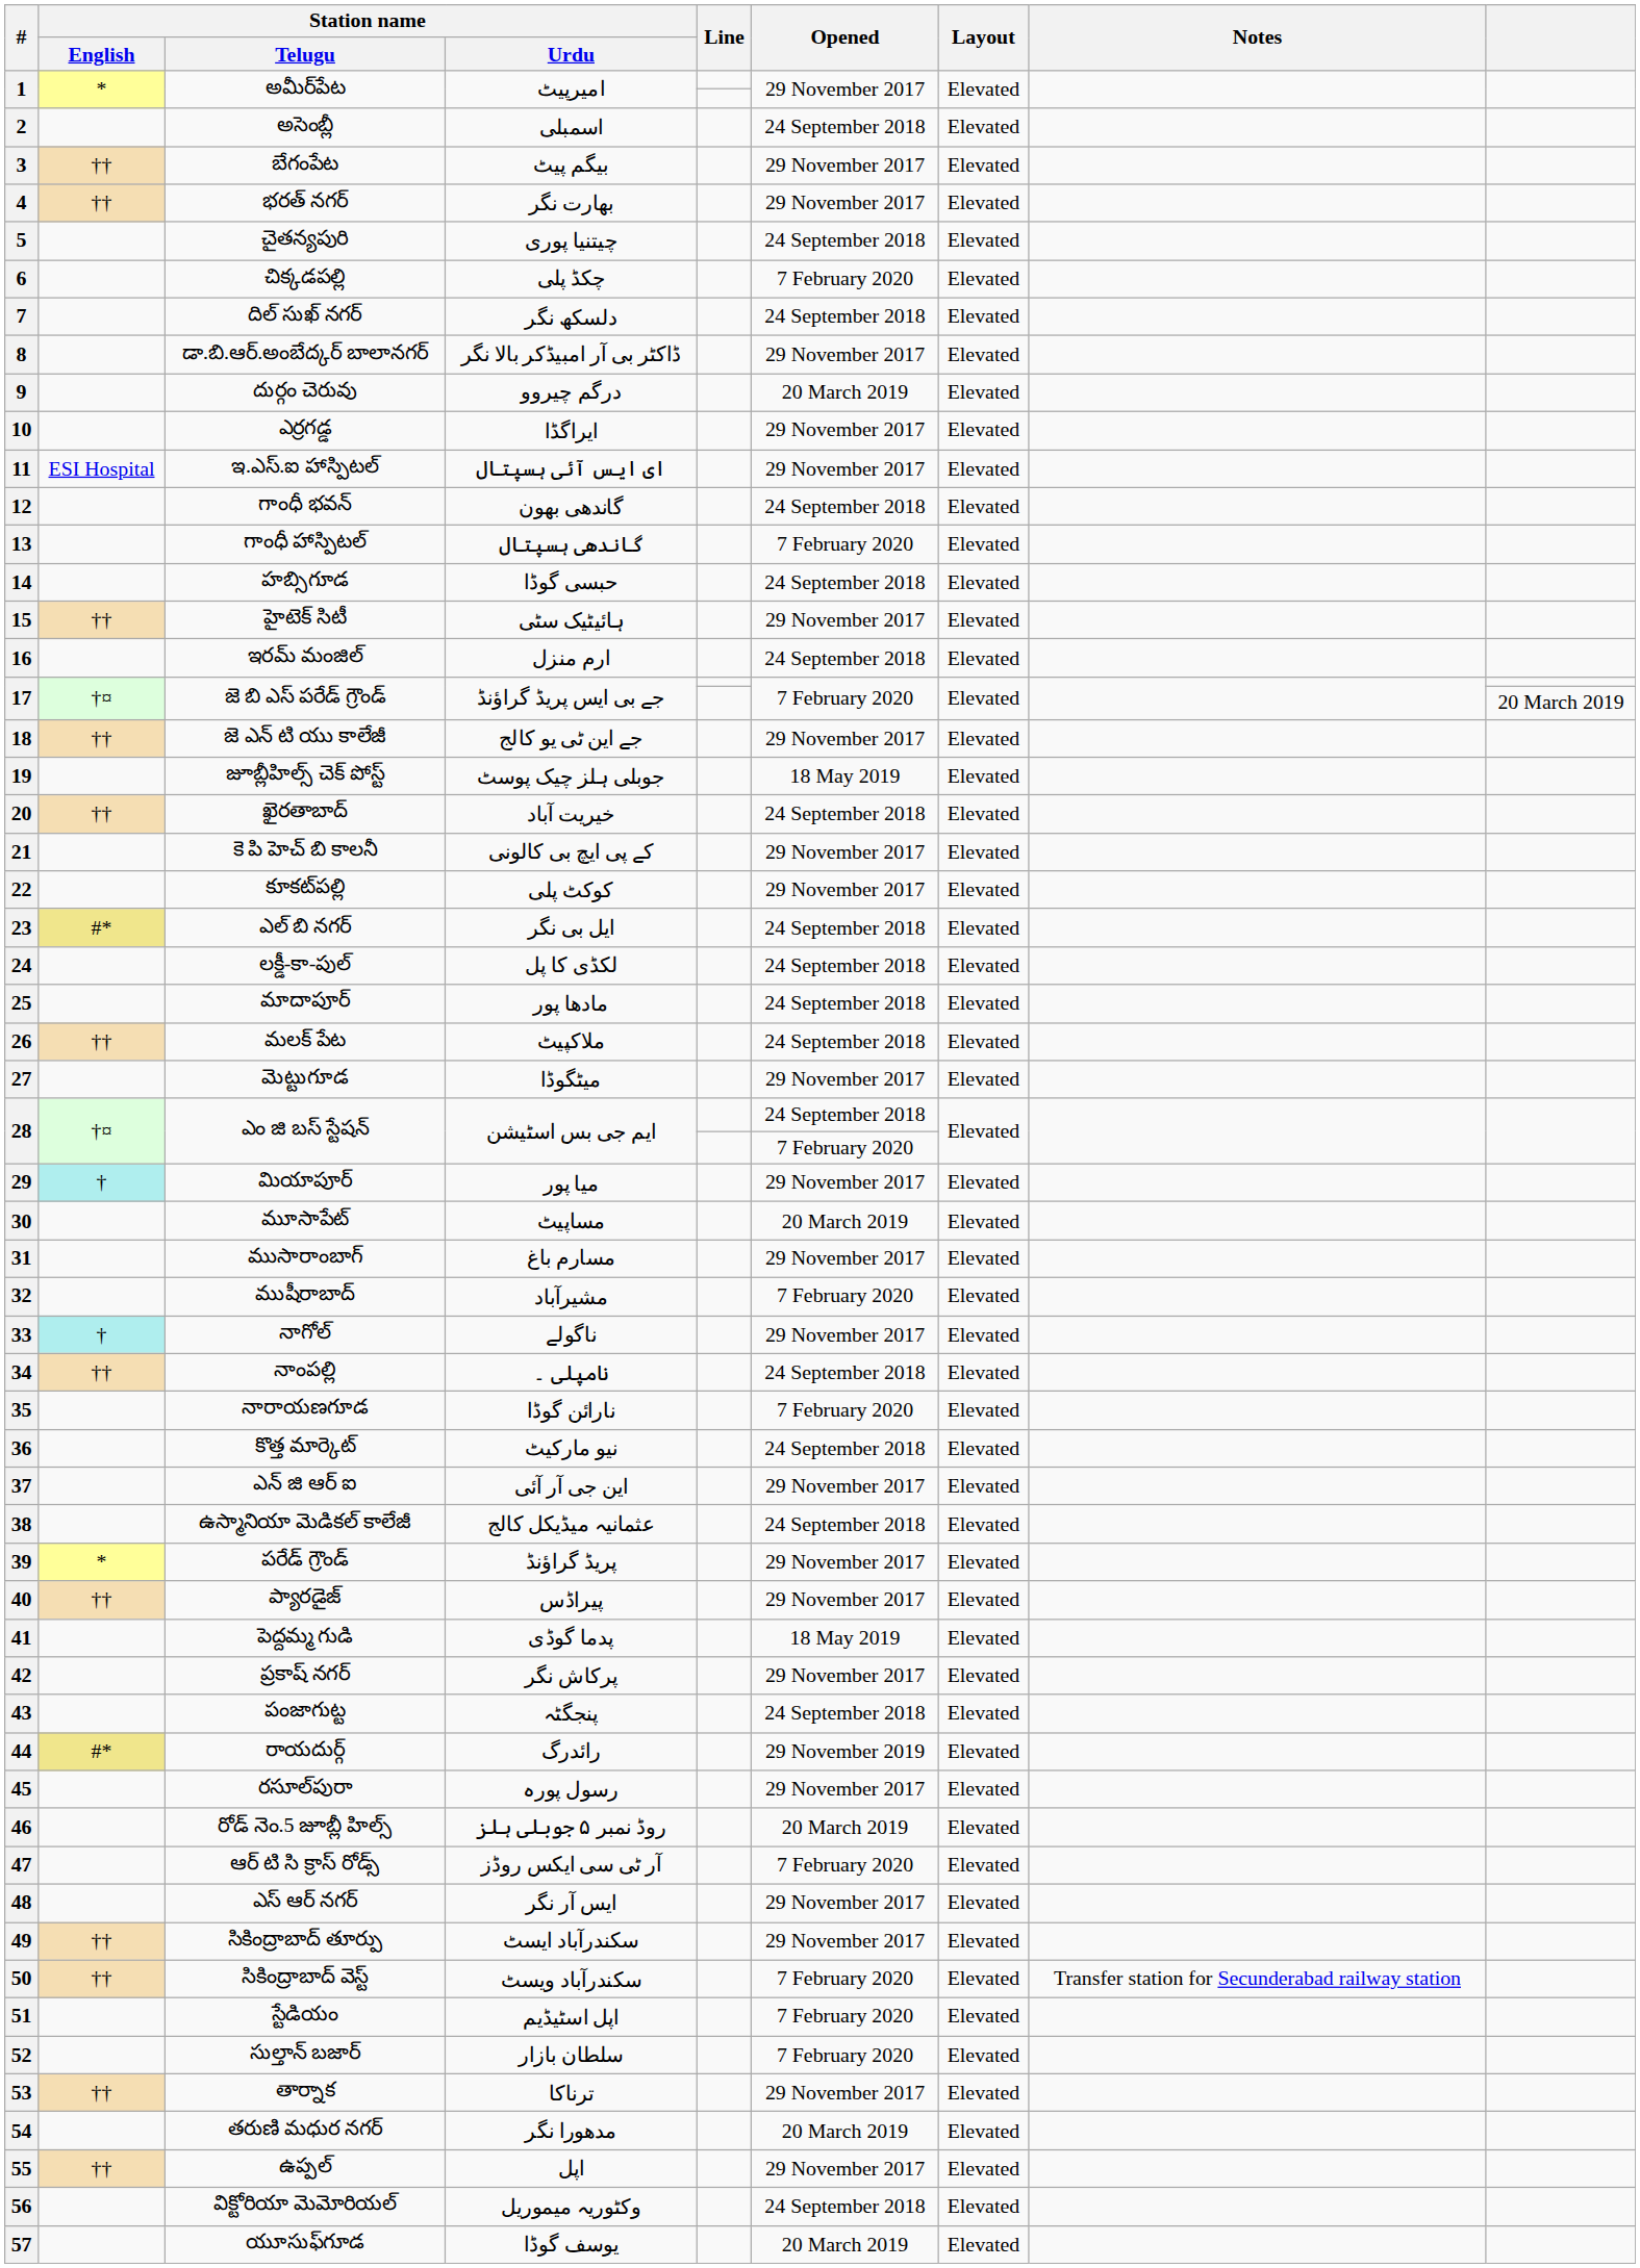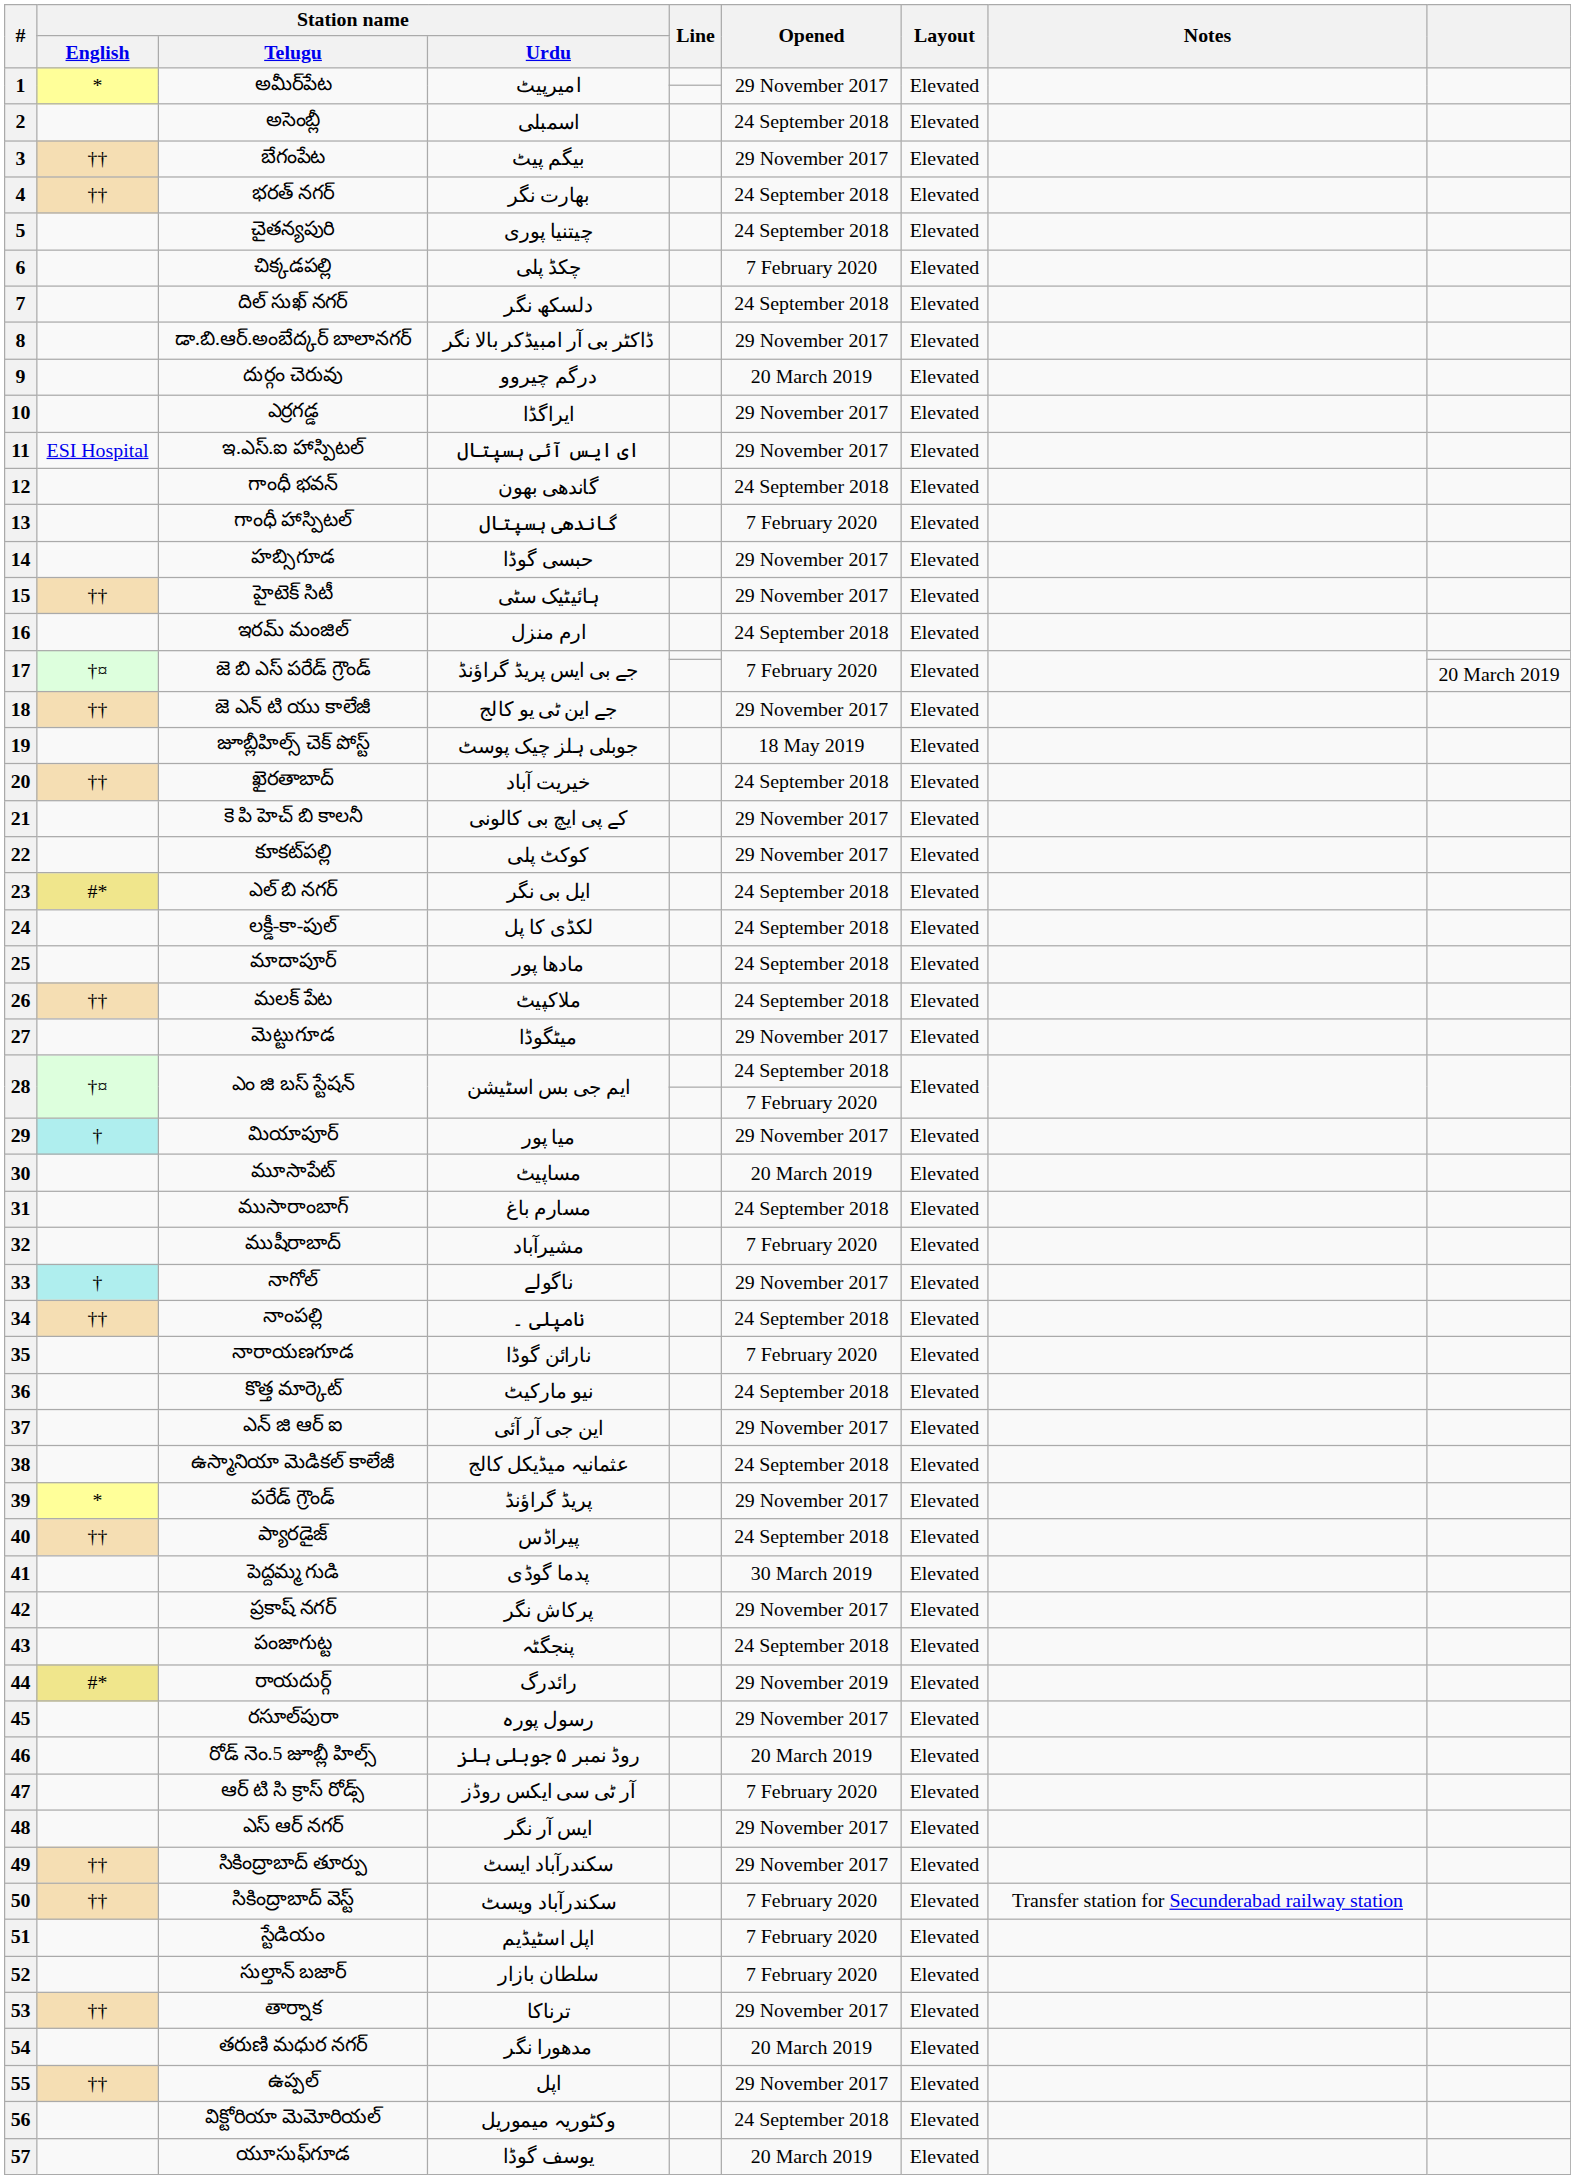4 | Opened: 29 November 2017 -> 24 September 2018
14 | Opened: 24 September 2018 -> 29 November 2017
31 | Opened: 29 November 2017 -> 24 September 2018
40 | Opened: 29 November 2017 -> 24 September 2018
41 | Opened: 18 May 2019 -> 30 March 2019
